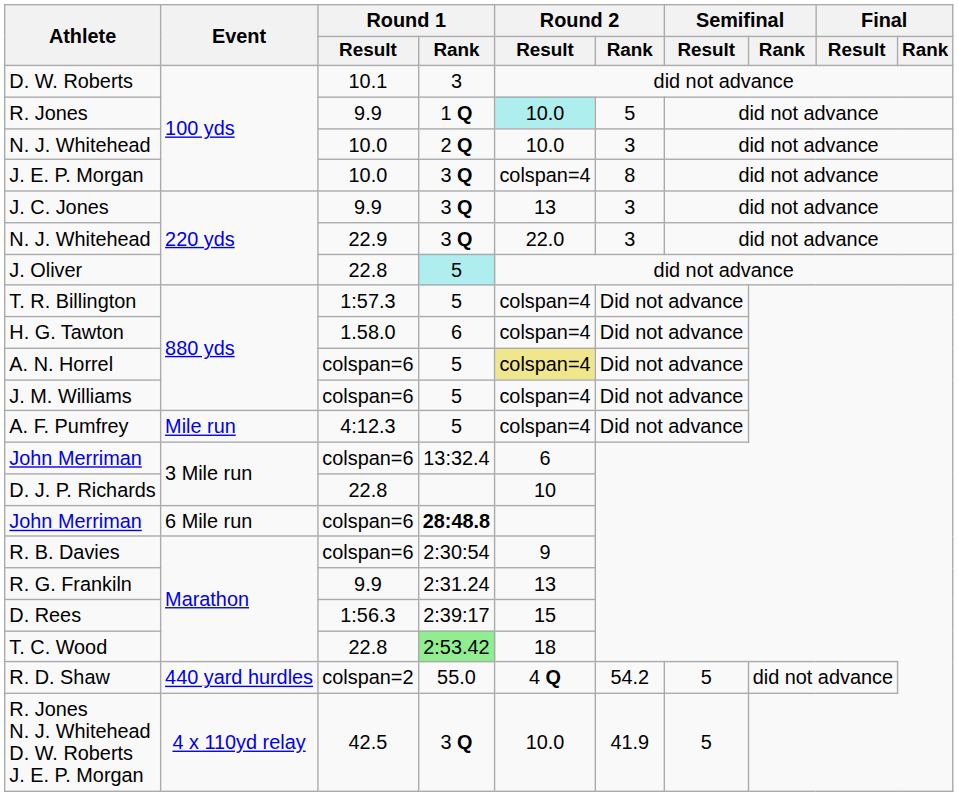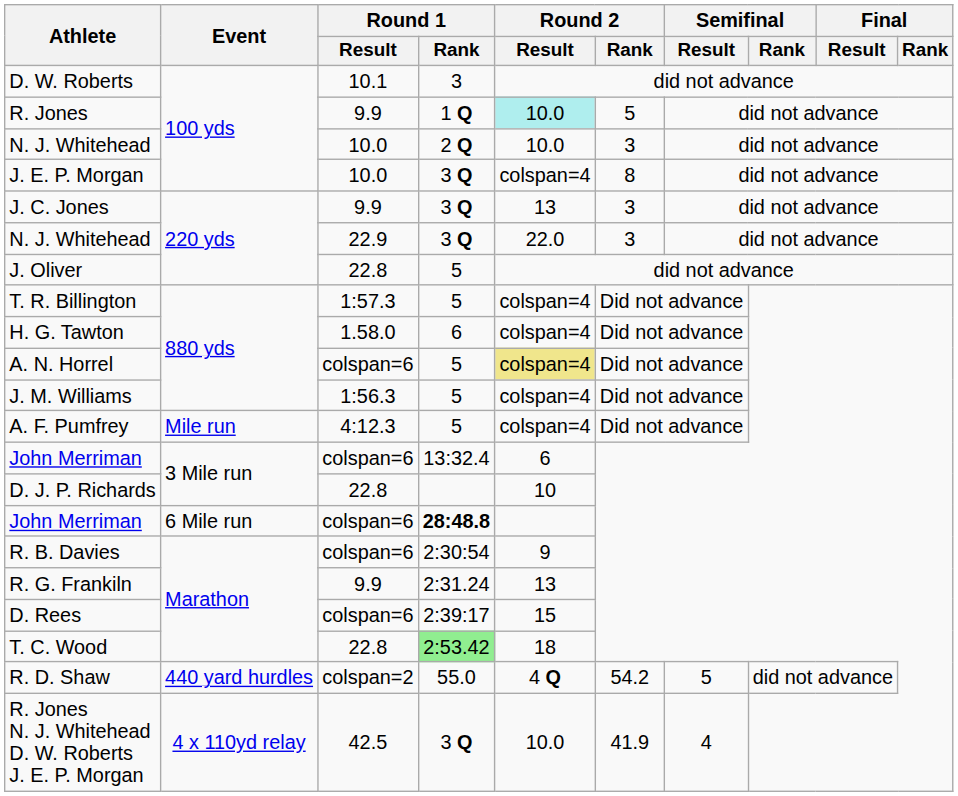J. Oliver | Round 1 / Rank: paleturquoise background -> no background
J. M. Williams | Round 1 / Result: colspan=6 -> 1:56.3
D. Rees | Round 1 / Result: 1:56.3 -> colspan=6
R. Jones N. J. Whitehead D. W. Roberts J. E. P. Morgan | Semifinal / Result: 5 -> 4
